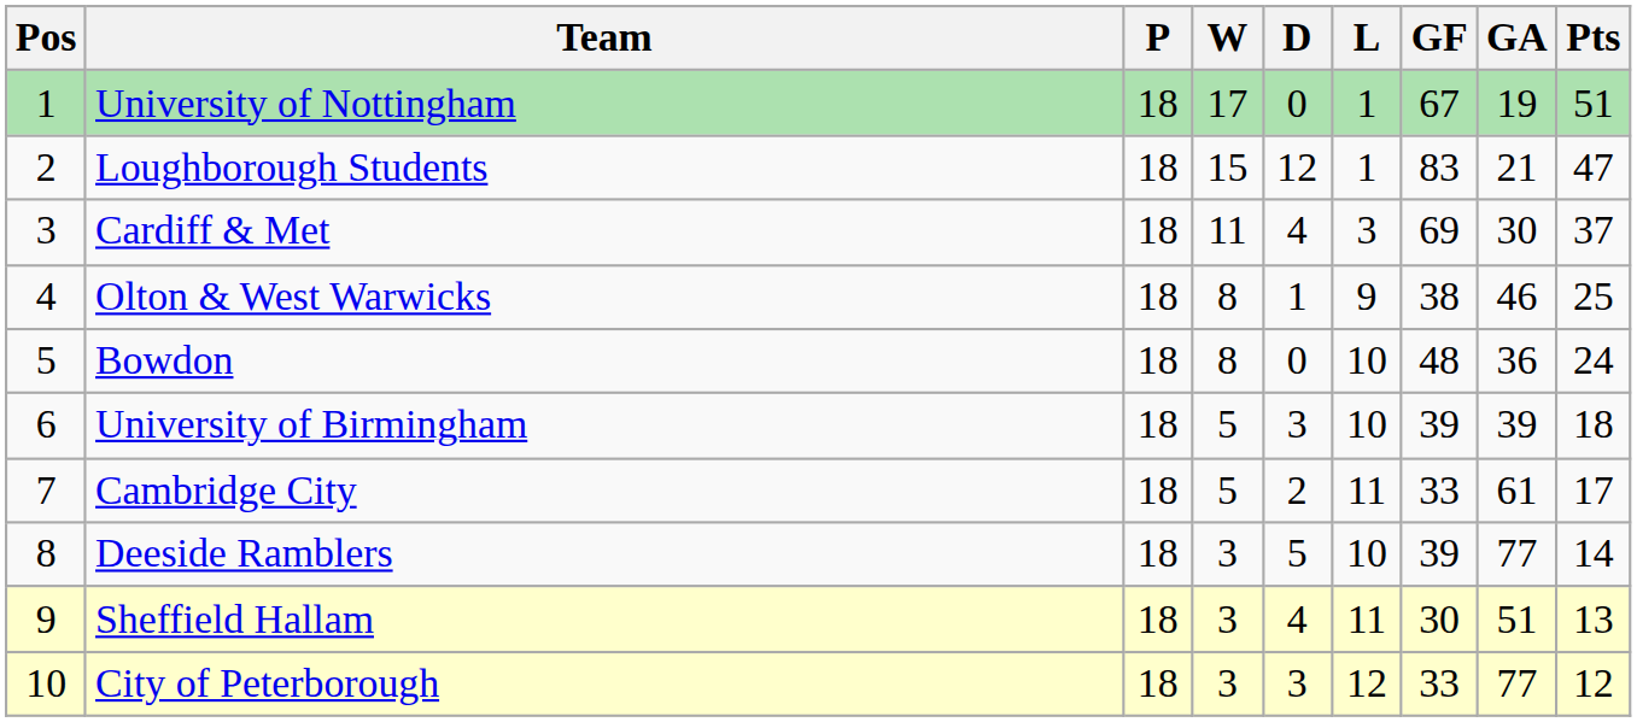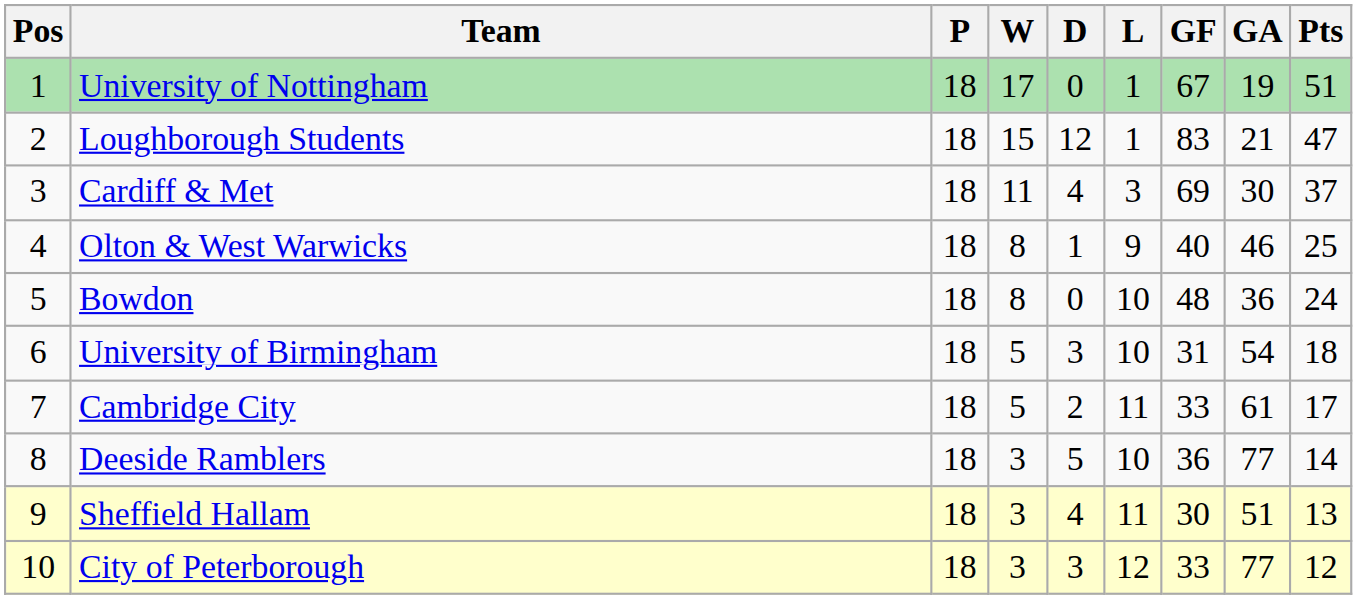Olton & West Warwicks | GF: 38 -> 40
University of Birmingham | GF: 39 -> 31
University of Birmingham | GA: 39 -> 54
Deeside Ramblers | GF: 39 -> 36
